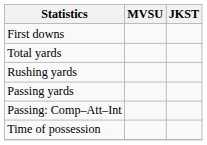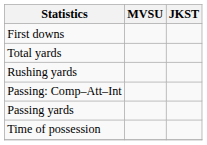rows swapped: Passing yards <-> Passing: Comp–Att–Int
